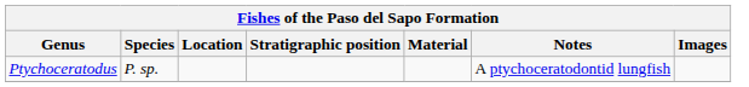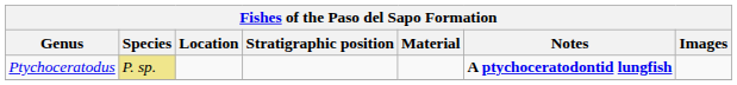Ptychoceratodus | Species: no background -> khaki background
Ptychoceratodus | Notes: normal -> bold
